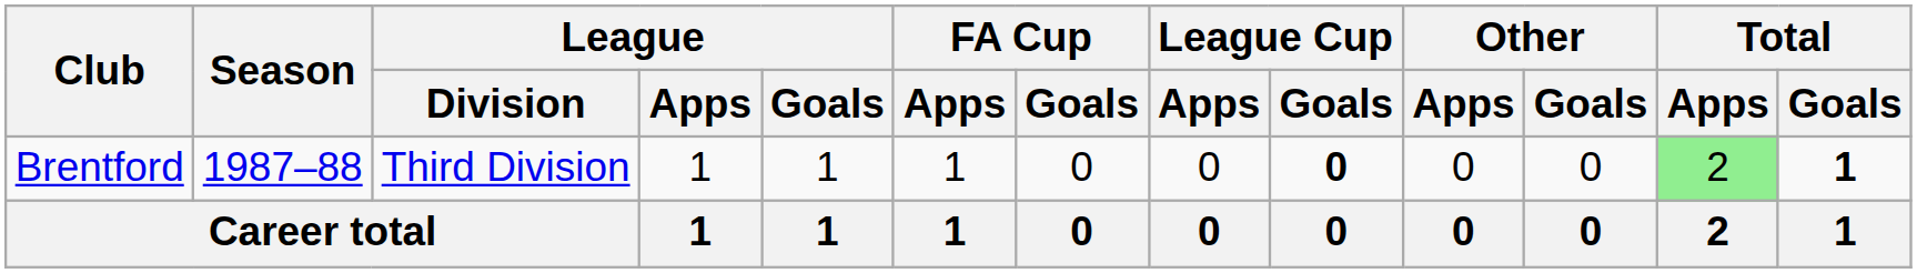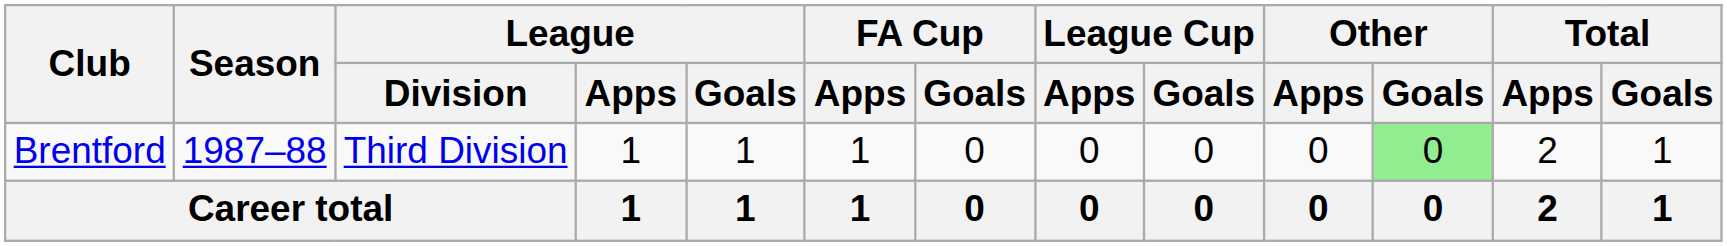Brentford | League Cup / Goals: bold -> normal
Brentford | Other / Goals: no background -> lightgreen background
Brentford | Total / Apps: lightgreen background -> no background
Brentford | Total / Goals: bold -> normal
